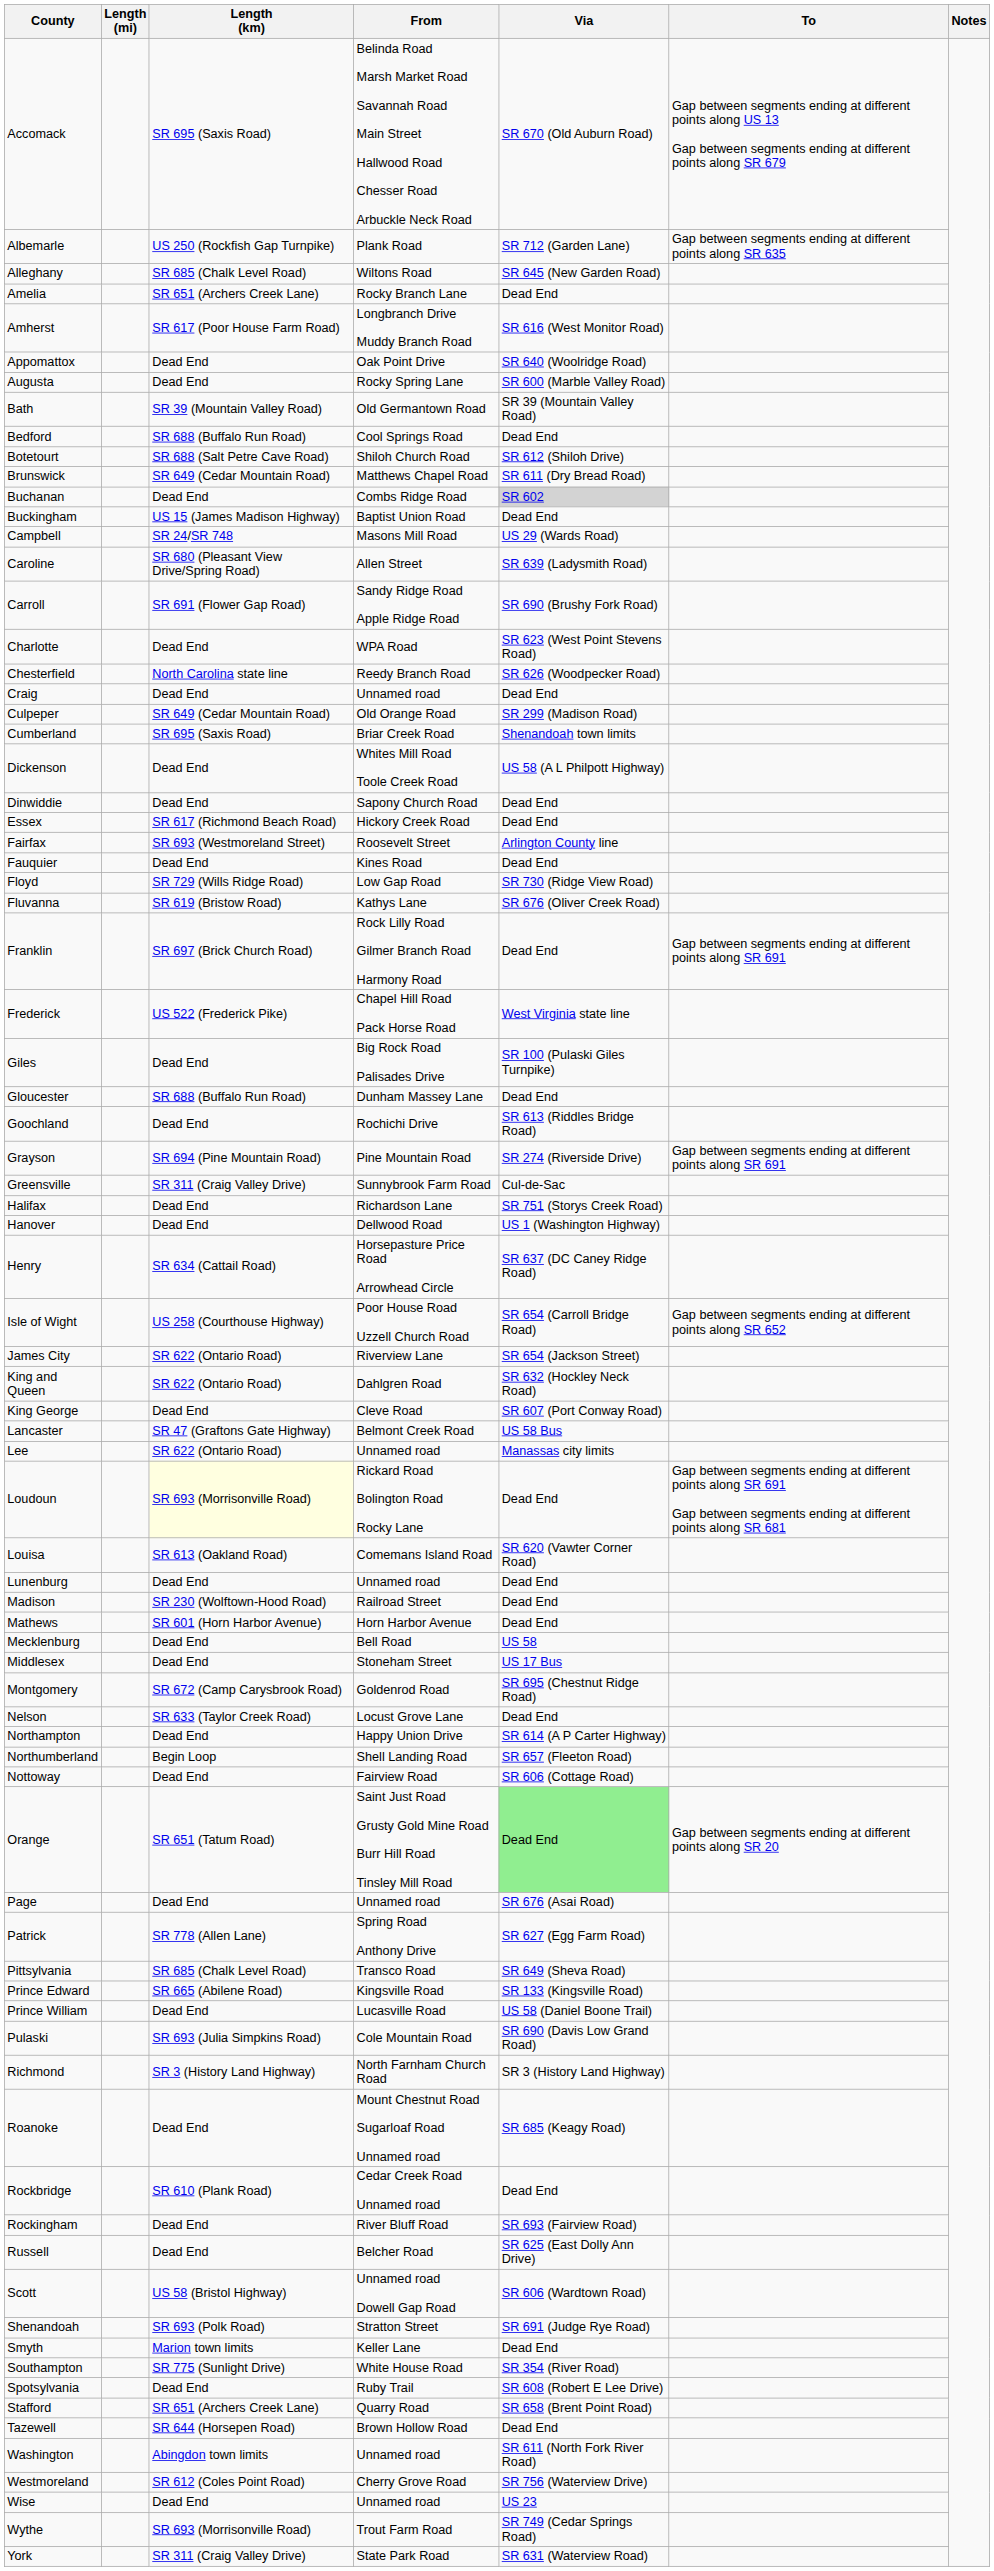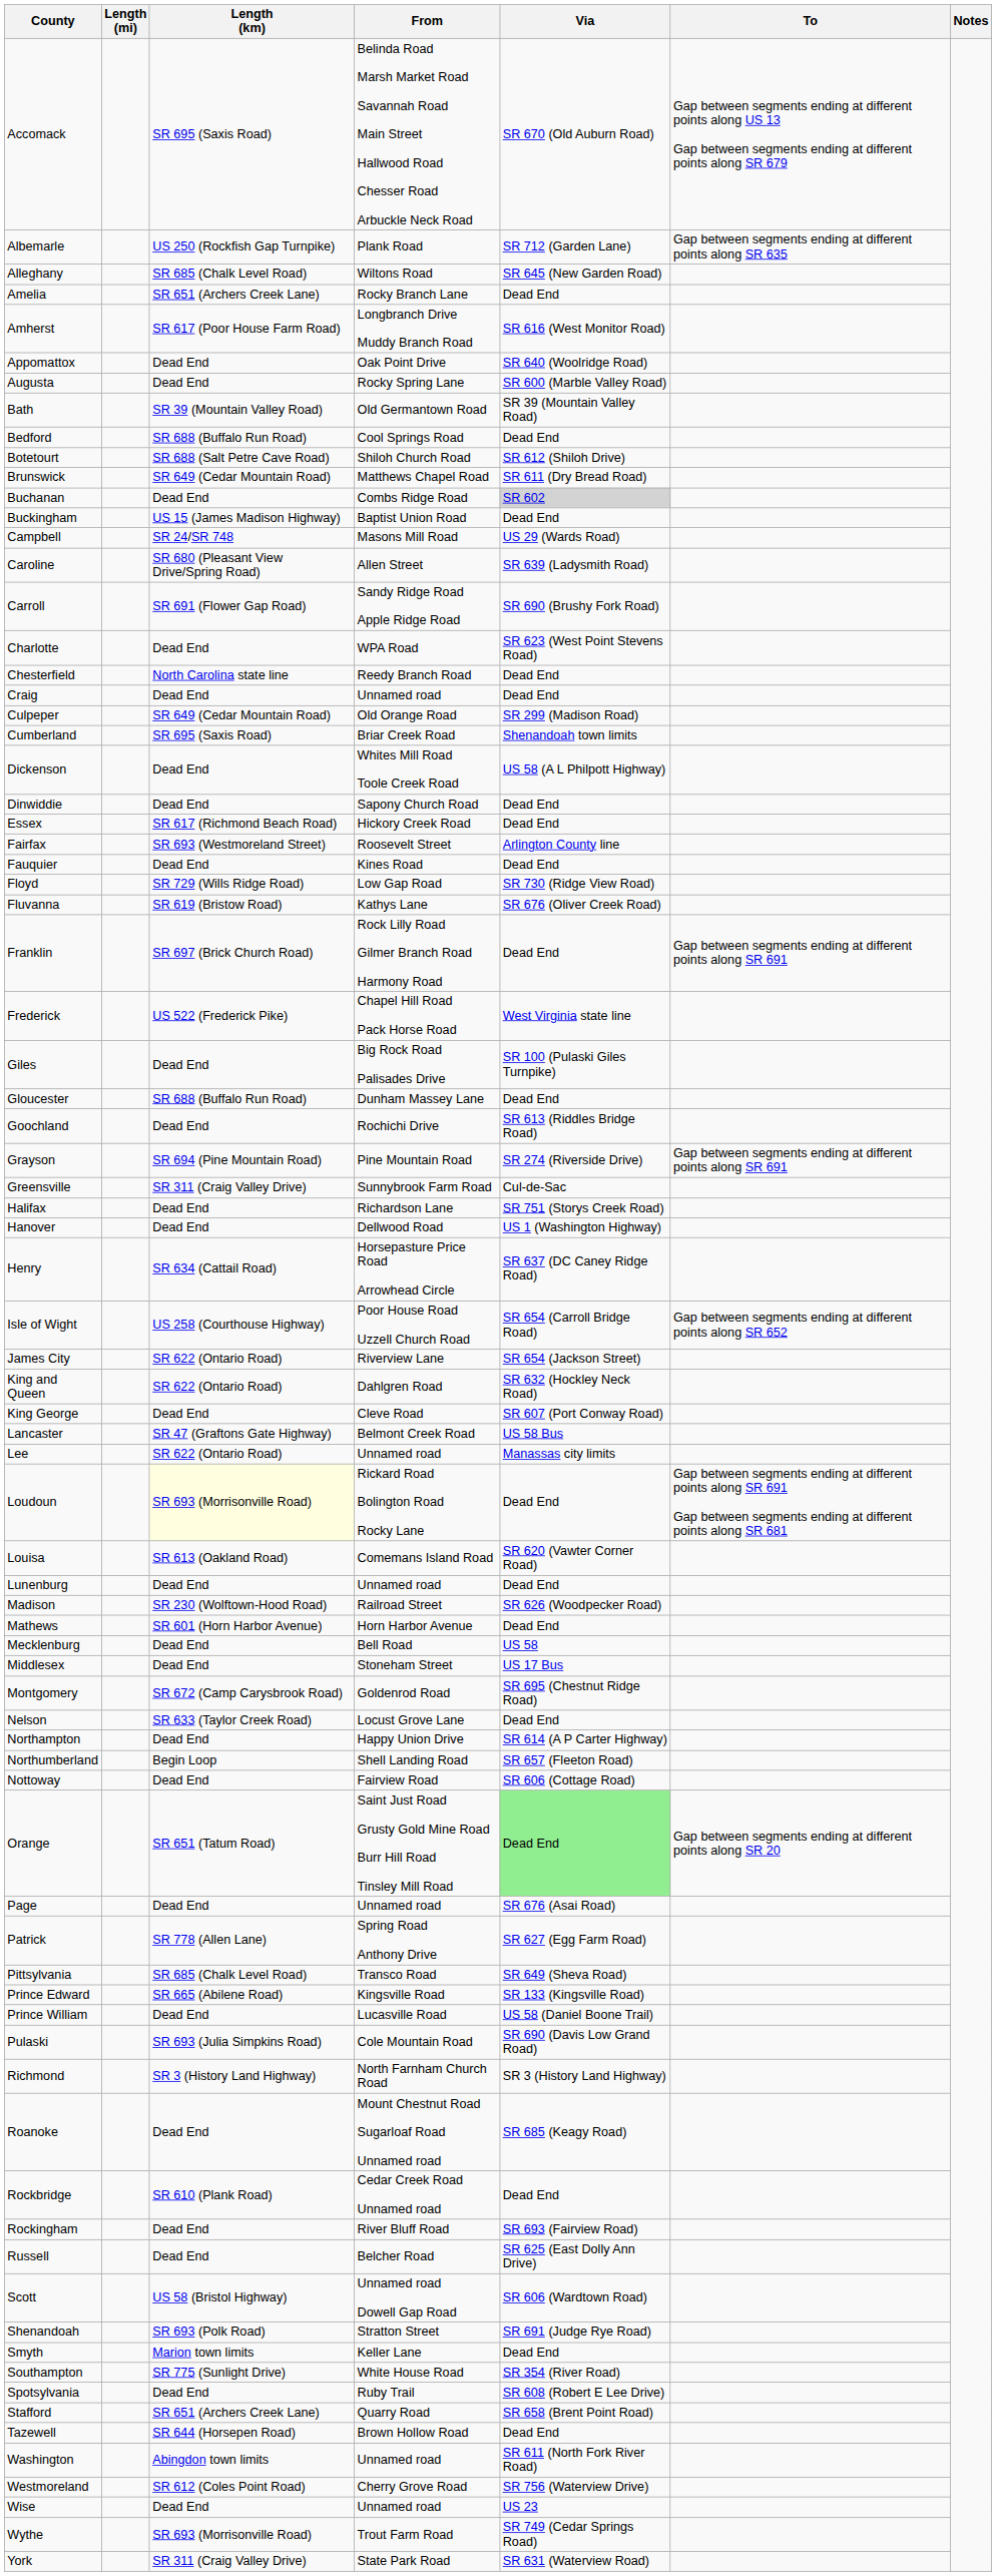Chesterfield | Via: SR 626 (Woodpecker Road) -> Dead End
Madison | Via: Dead End -> SR 626 (Woodpecker Road)
